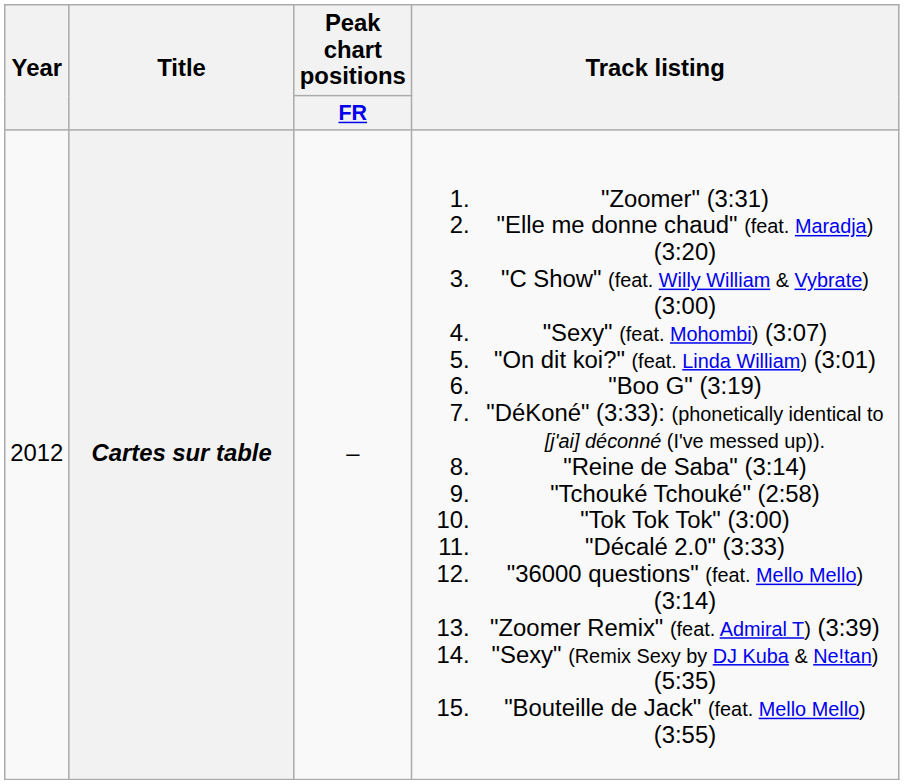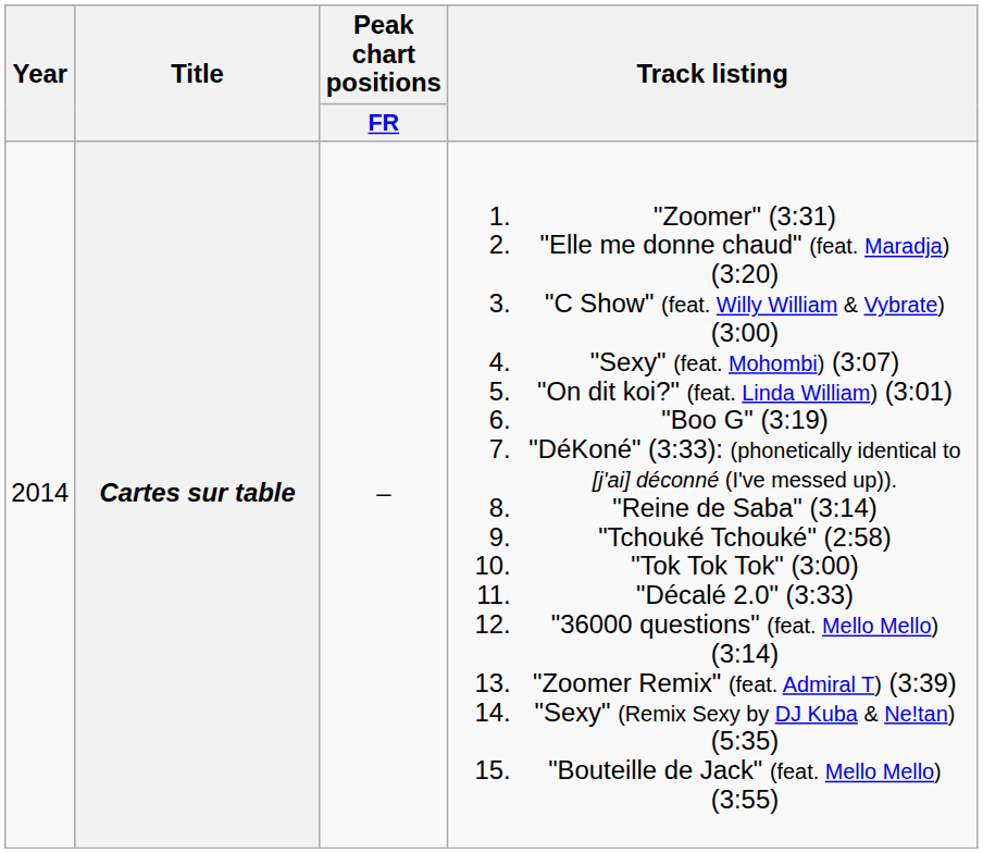Cartes sur table | Year: 2012 -> 2014
